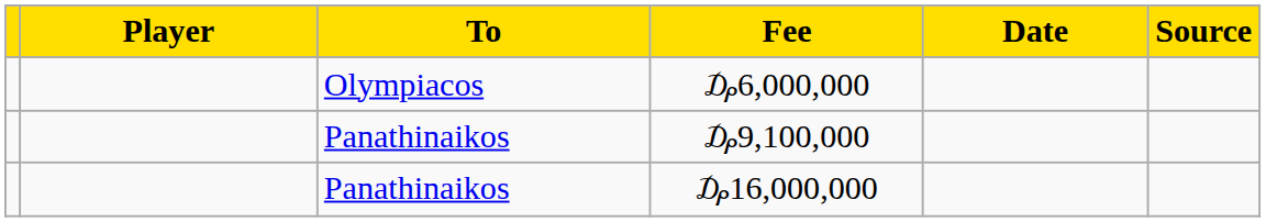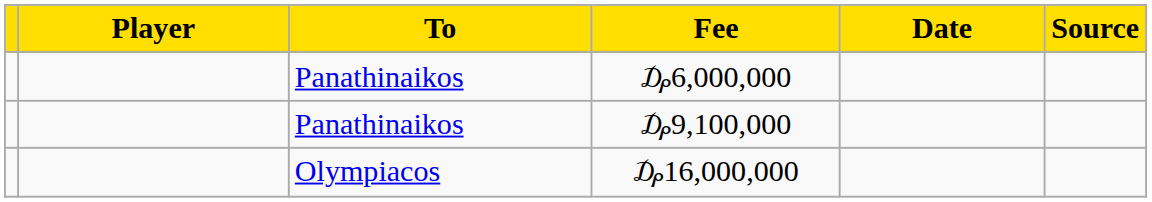₯6,000,000 | To: Olympiacos -> Panathinaikos
₯16,000,000 | To: Panathinaikos -> Olympiacos
